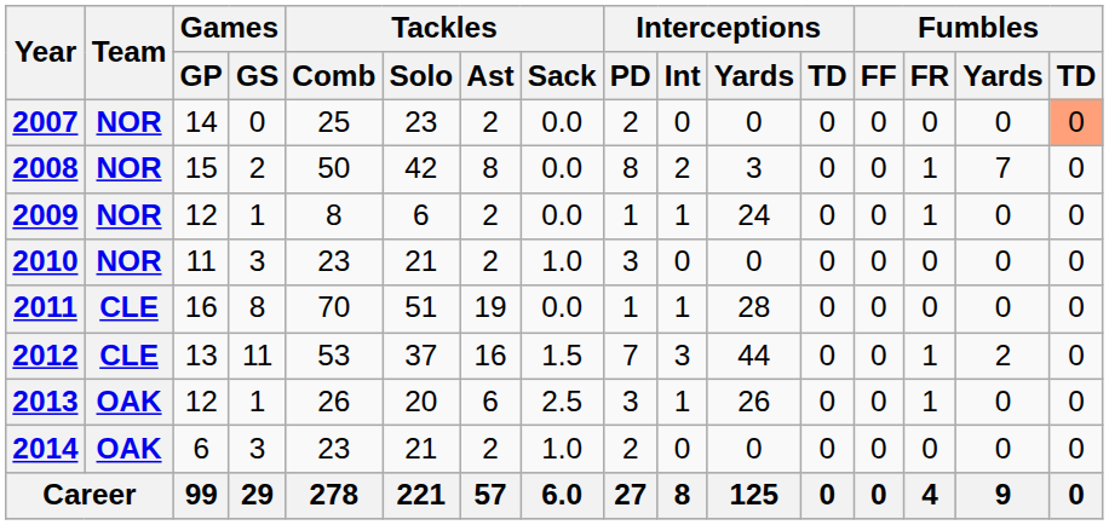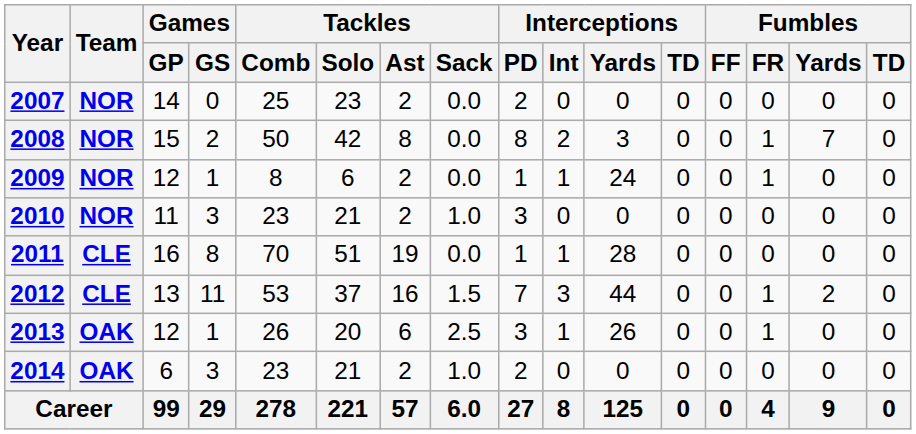2007 | Fumbles / TD: lightsalmon background -> no background
